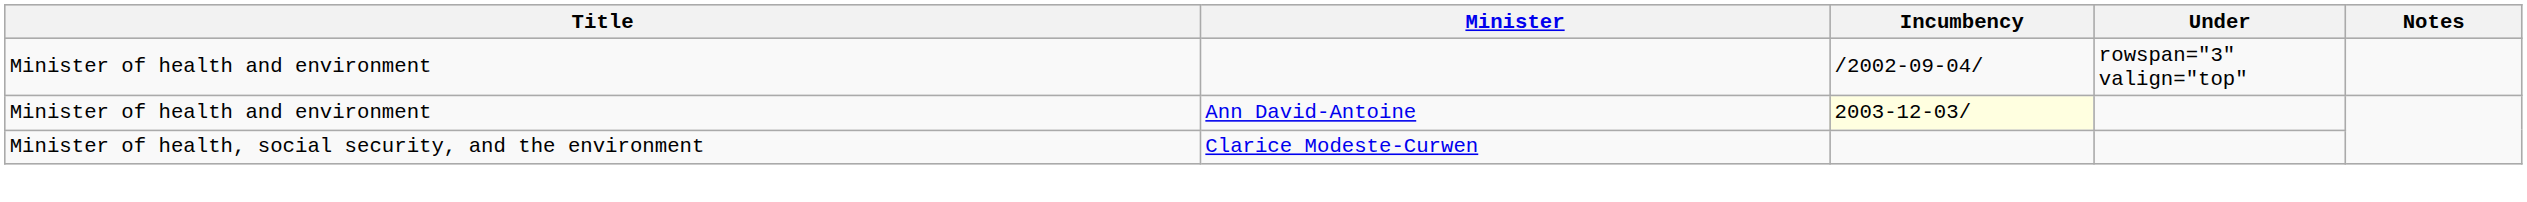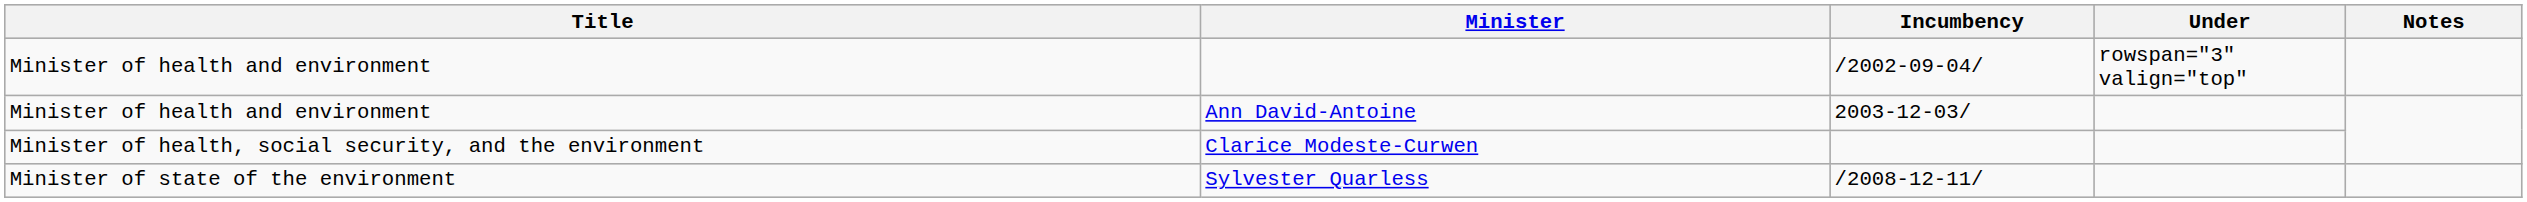Ann David-Antoine | Incumbency: lightyellow background -> no background
+ row: Minister of state of the environment | Sylvester Quarless | /2008-12-11/
